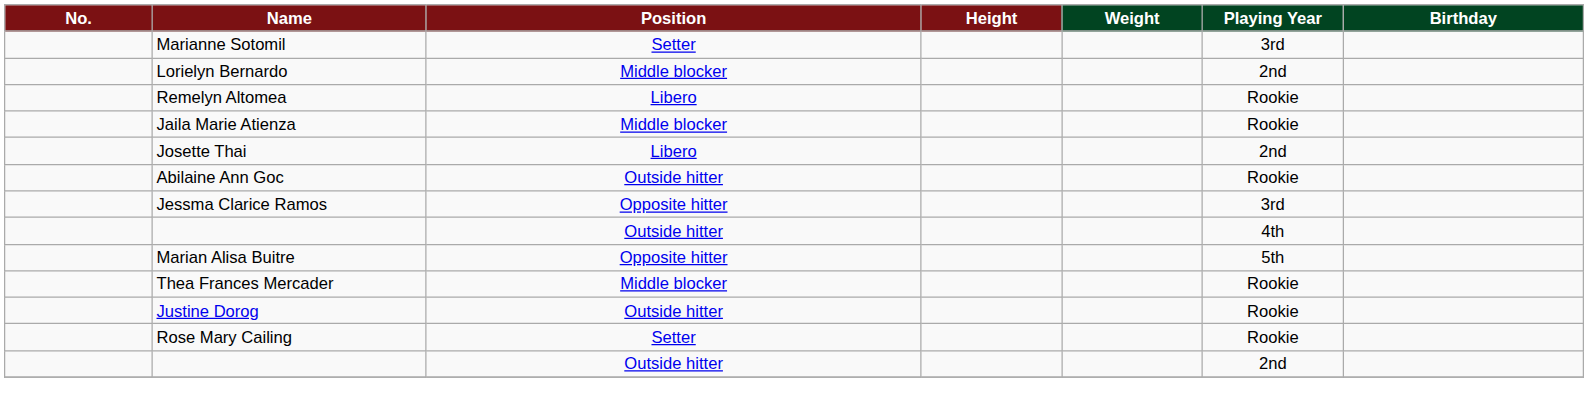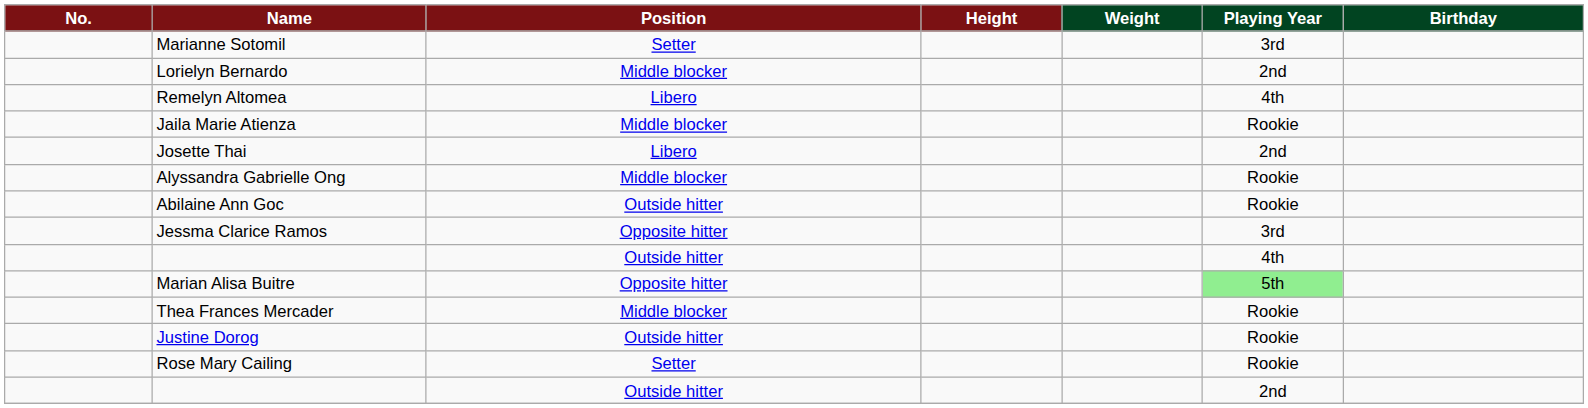Remelyn Altomea | Playing Year: Rookie -> 4th
+ row: Alyssandra Gabrielle Ong | Middle blocker | Rookie
Marian Alisa Buitre | Playing Year: no background -> lightgreen background
